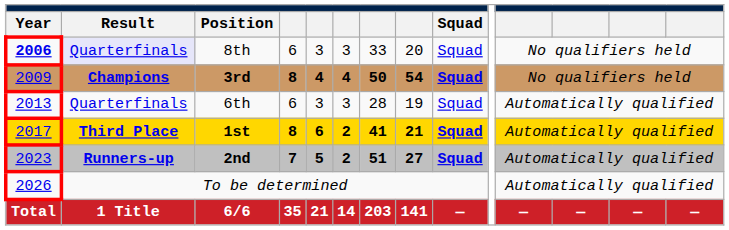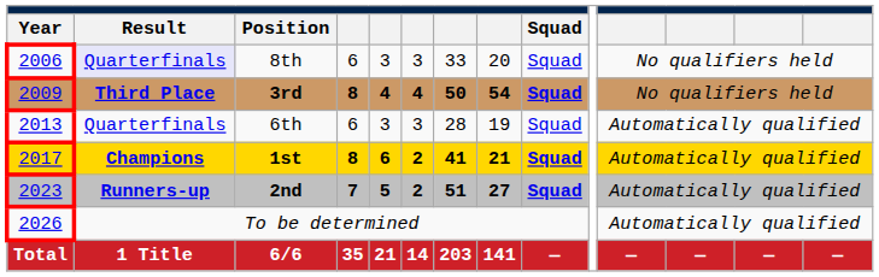8th | Year: bold -> normal
3rd | Result: Champions -> Third Place
1st | Result: Third Place -> Champions
